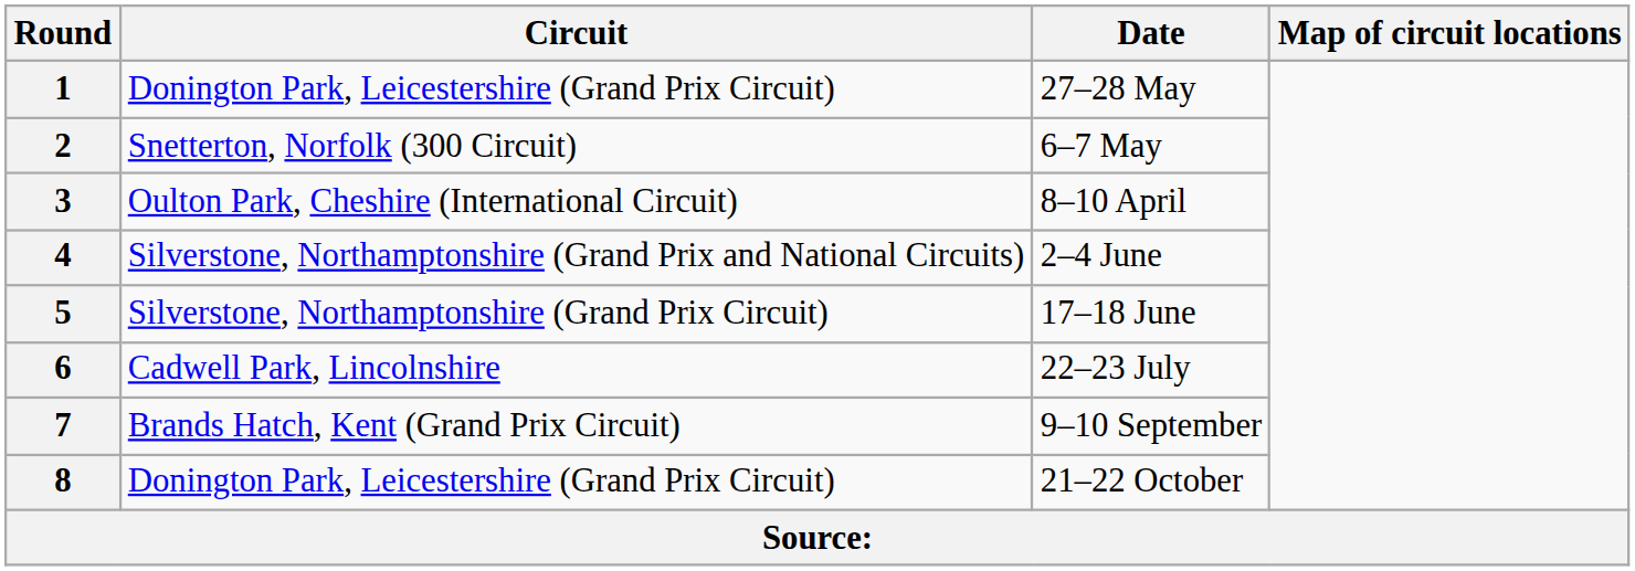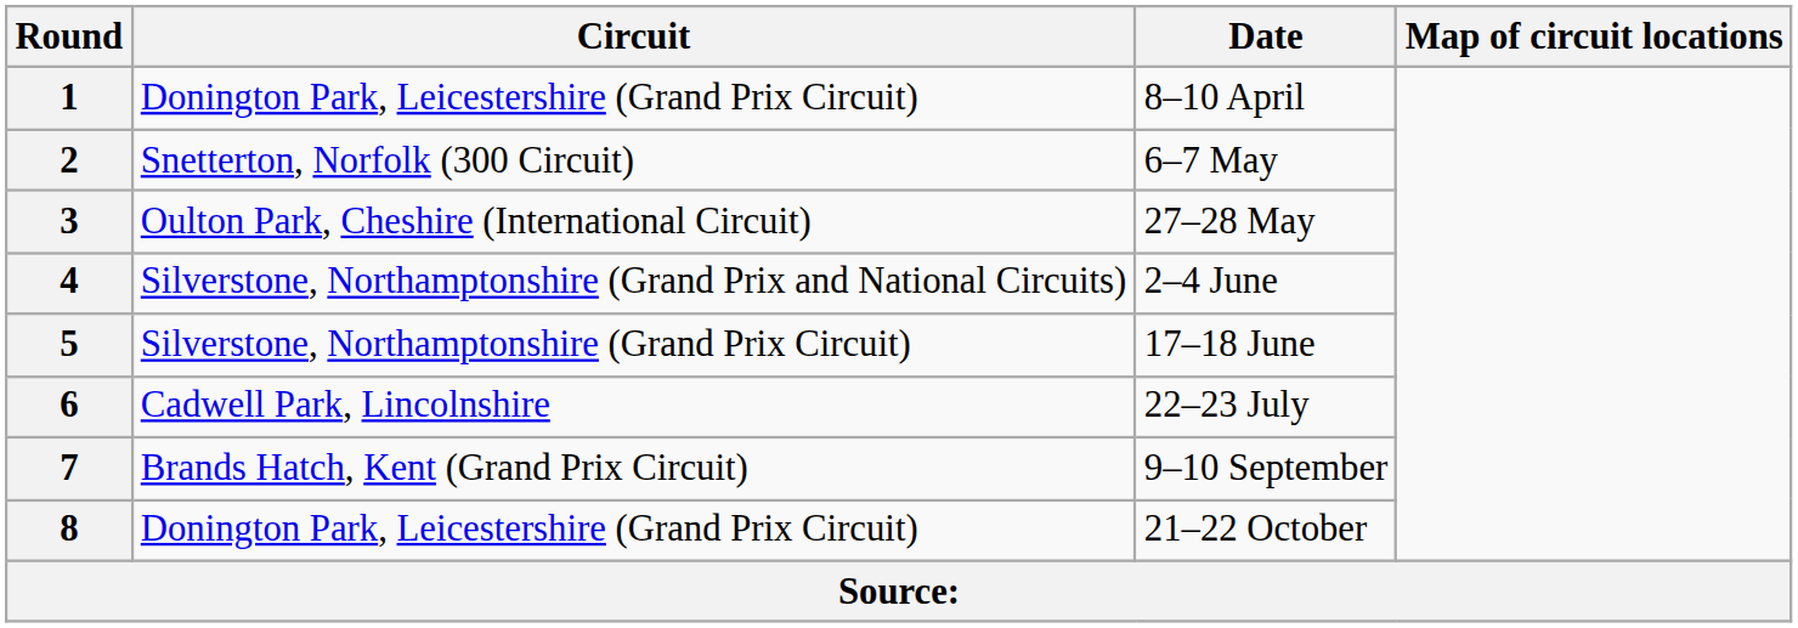1 | Date: 27–28 May -> 8–10 April
3 | Date: 8–10 April -> 27–28 May
